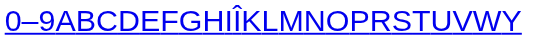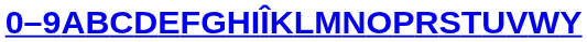row 1 | column 1: normal -> bold
